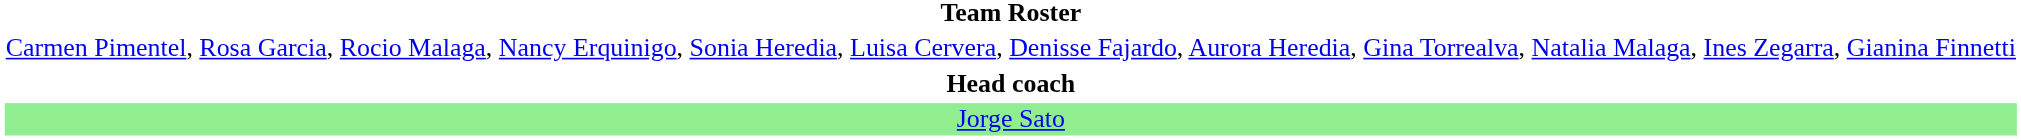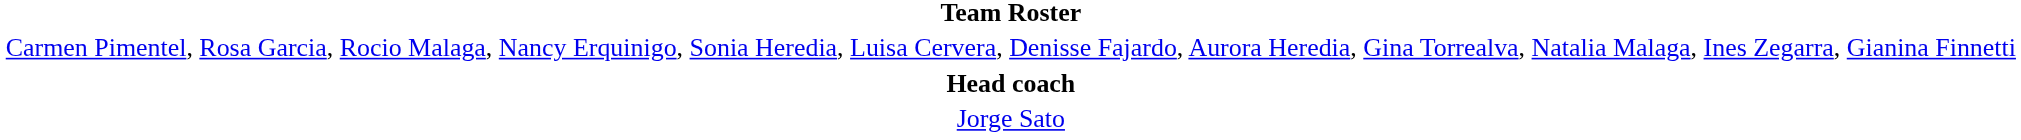row 4 | column 1: lightgreen background -> no background
